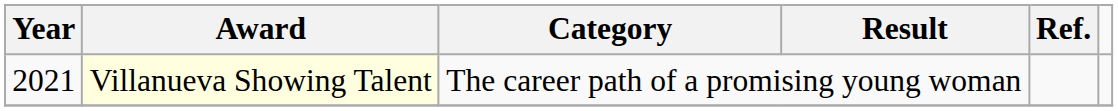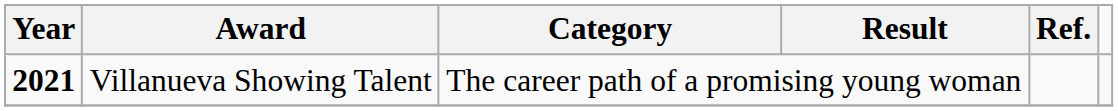row 2 | Year: normal -> bold
row 2 | Award: lightyellow background -> no background
